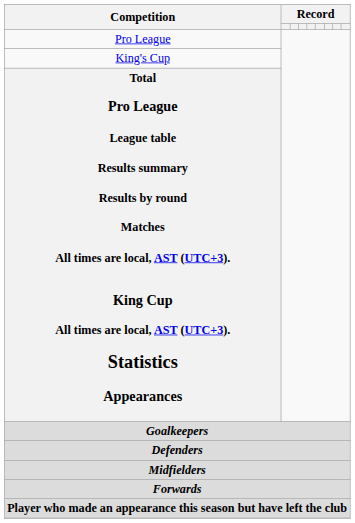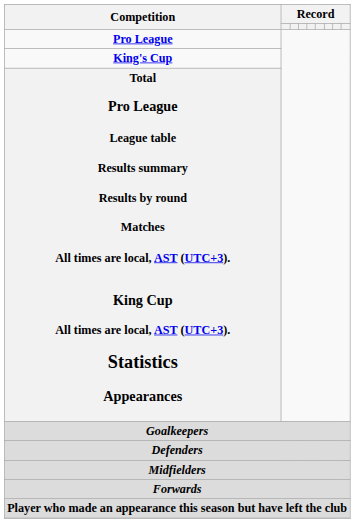Pro League | Competition: normal -> bold
King's Cup | Competition: normal -> bold
